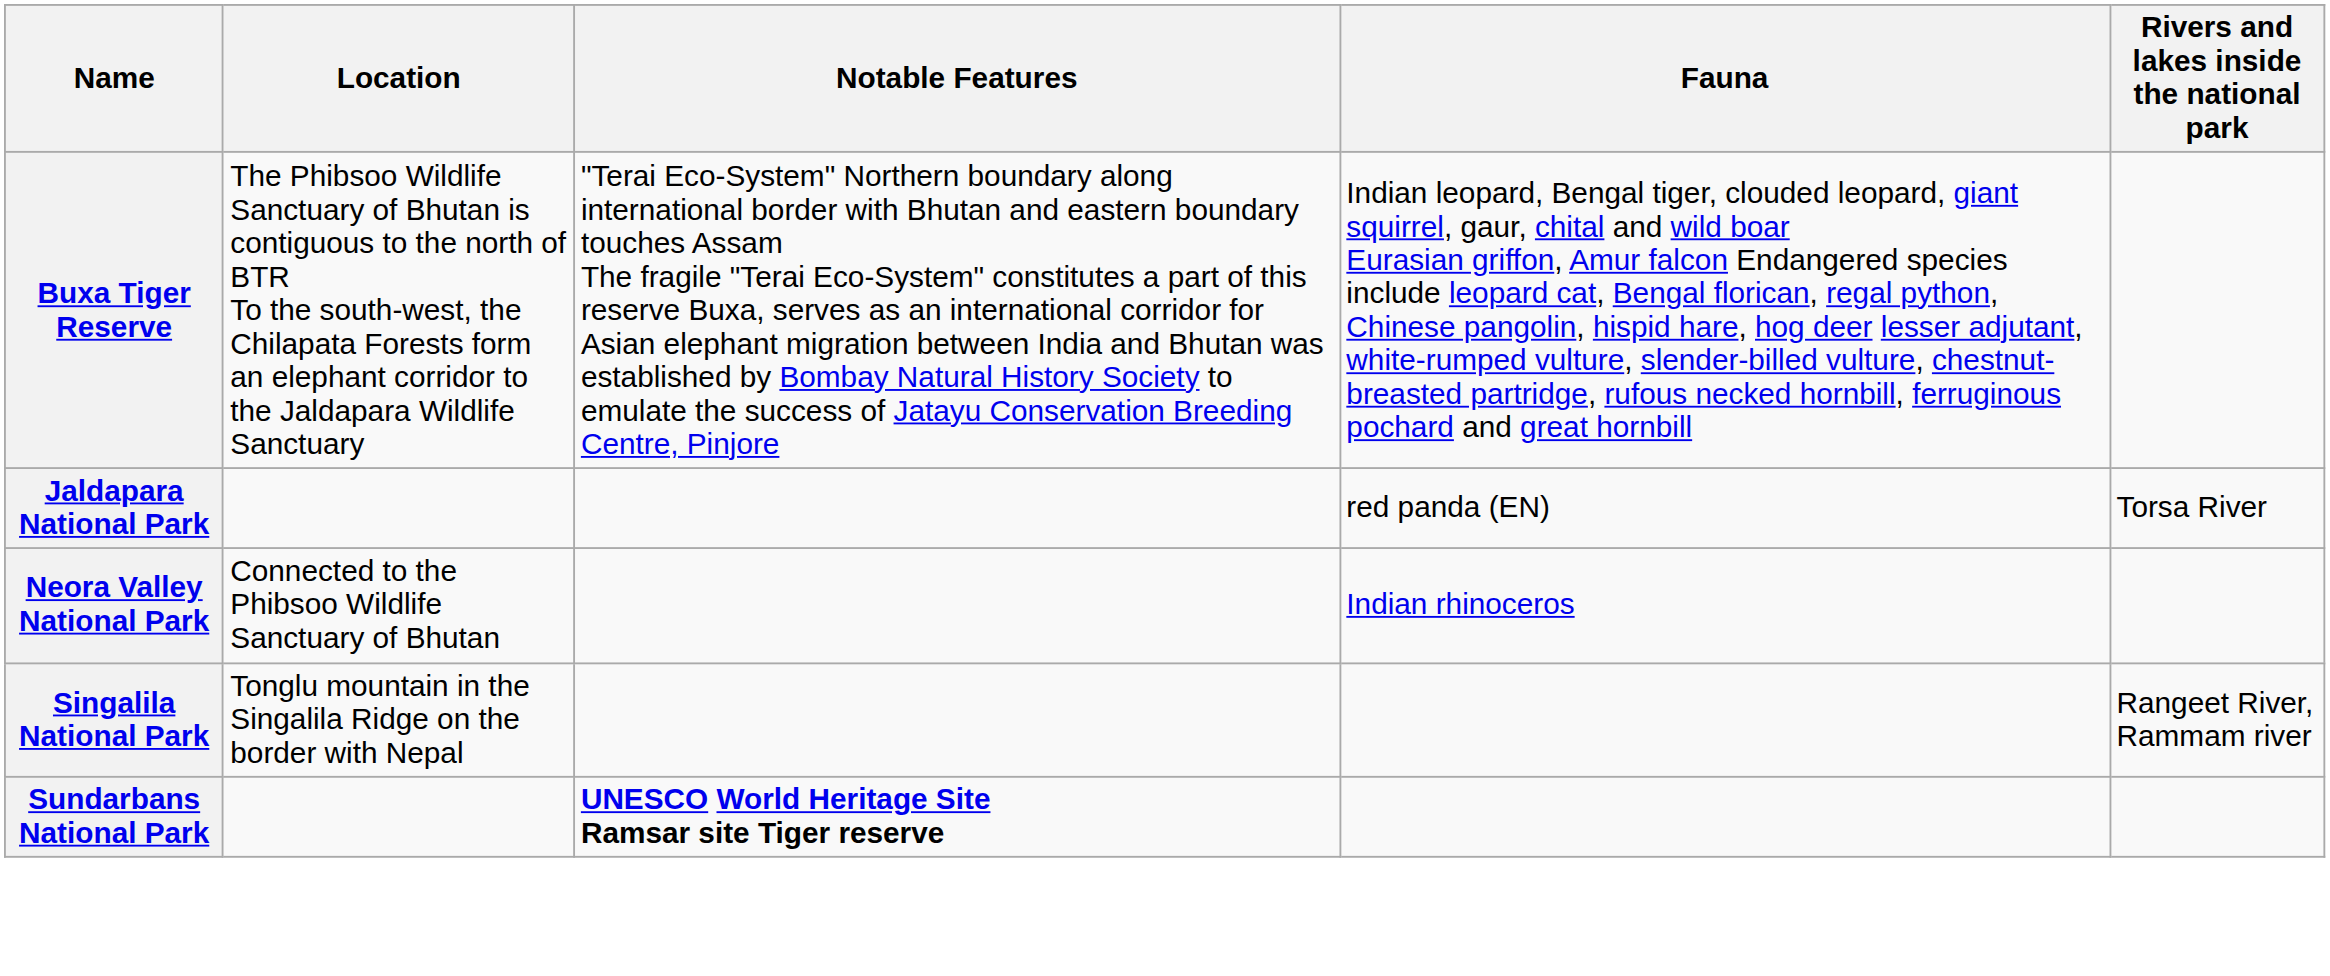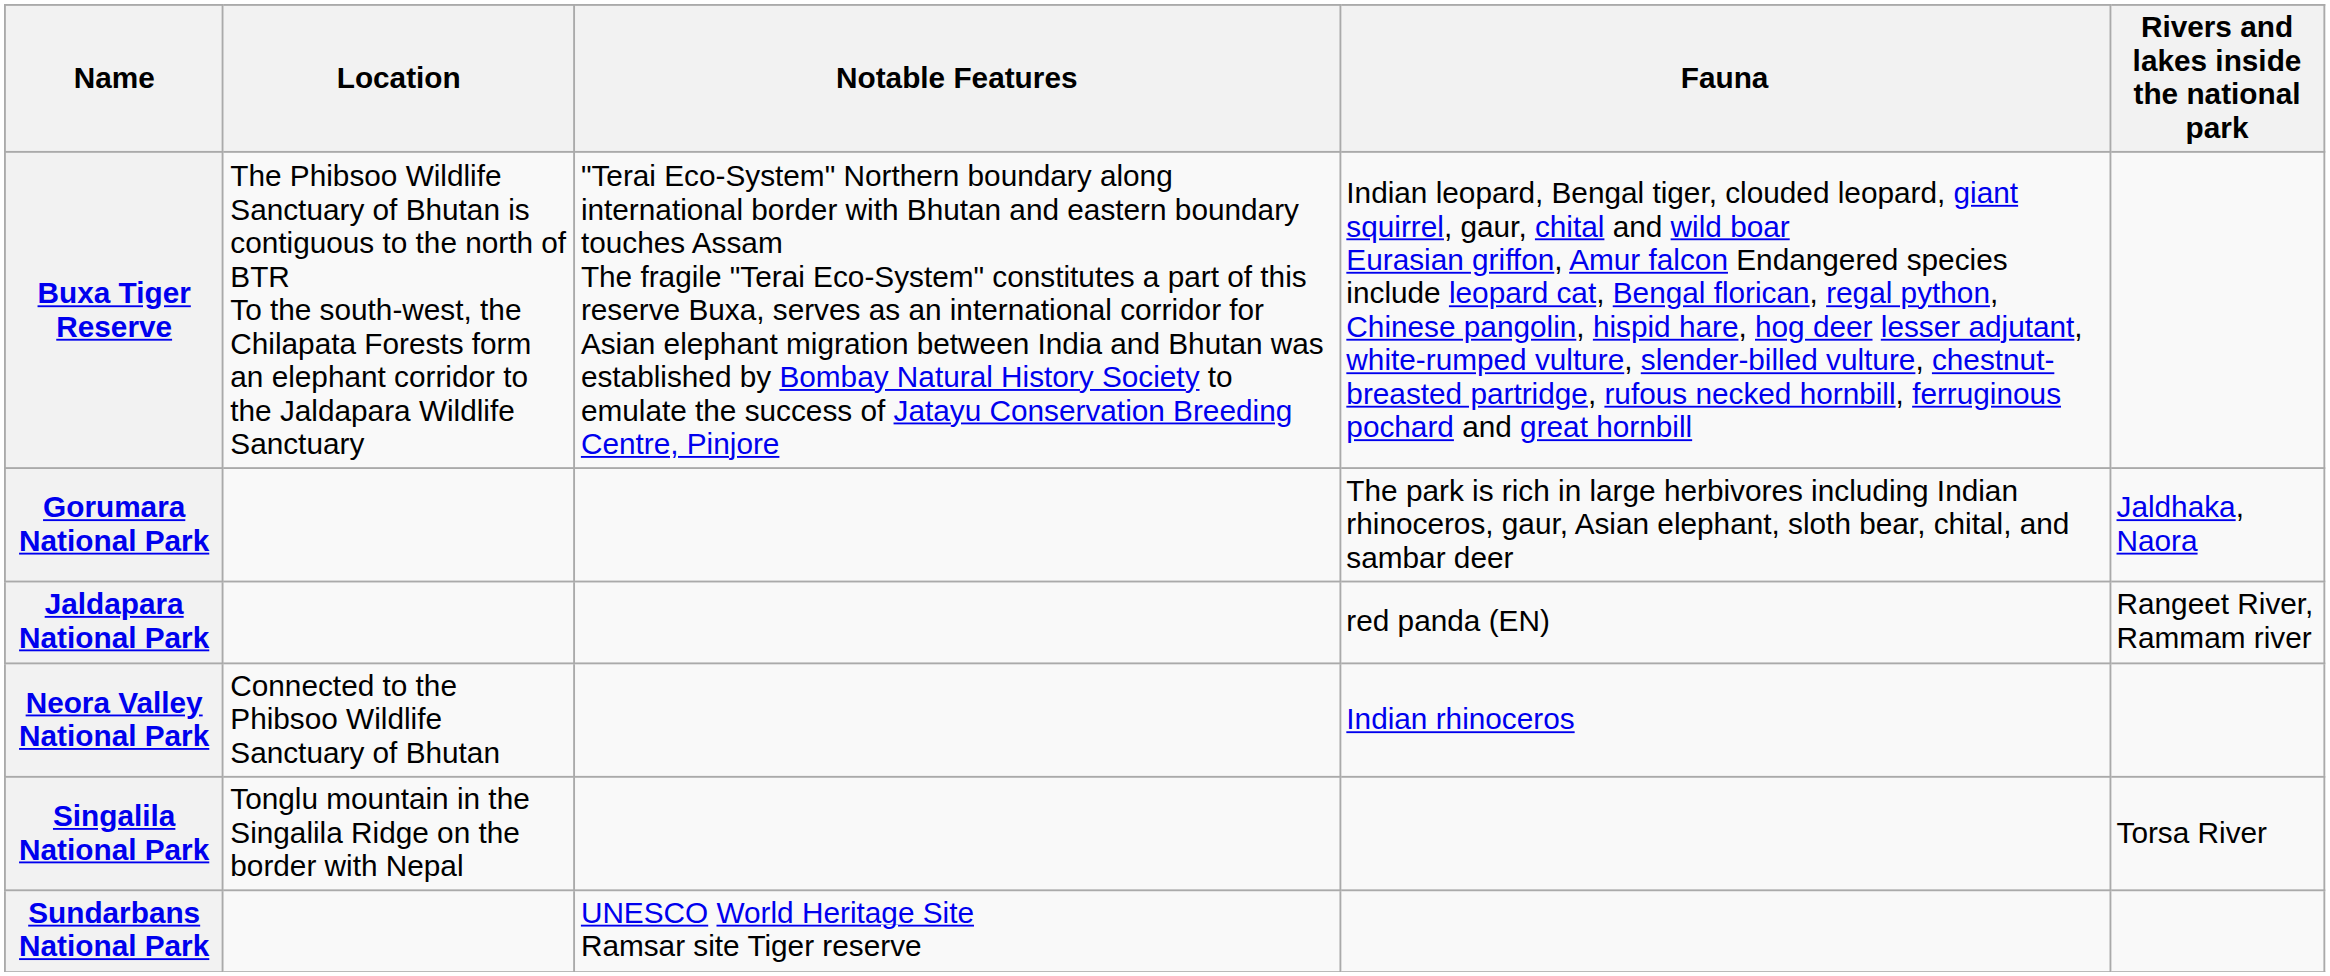+ row: Gorumara National Park | The park is rich in large herbivores including Indian rhinoceros, gaur, Asian elephant, sloth bear, chital, and sambar deer | Jaldhaka, Naora
Jaldapara National Park | Rivers and lakes inside the national park: Torsa River -> Rangeet River, Rammam river
Singalila National Park | Rivers and lakes inside the national park: Rangeet River, Rammam river -> Torsa River
Sundarbans National Park | Notable Features: bold -> normal
